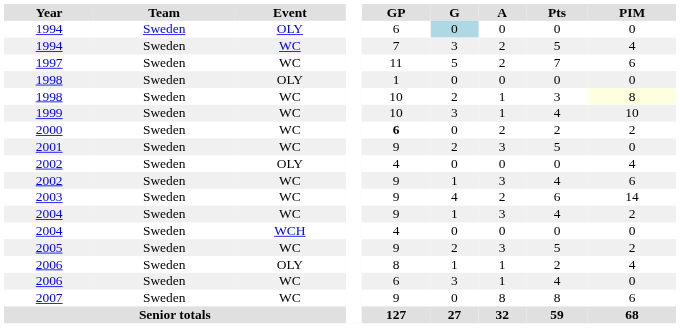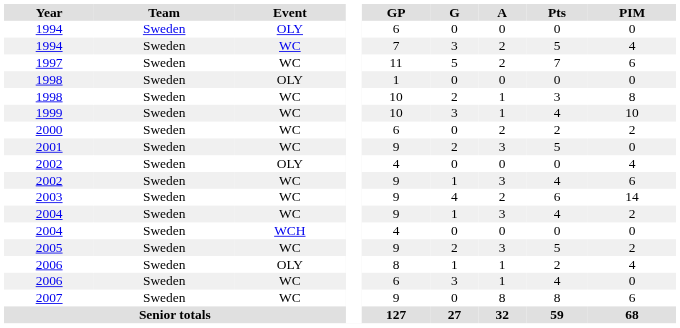1994 / OLY | G: lightblue background -> no background
1998 / WC | PIM: lightyellow background -> no background
2000 | GP: bold -> normal
